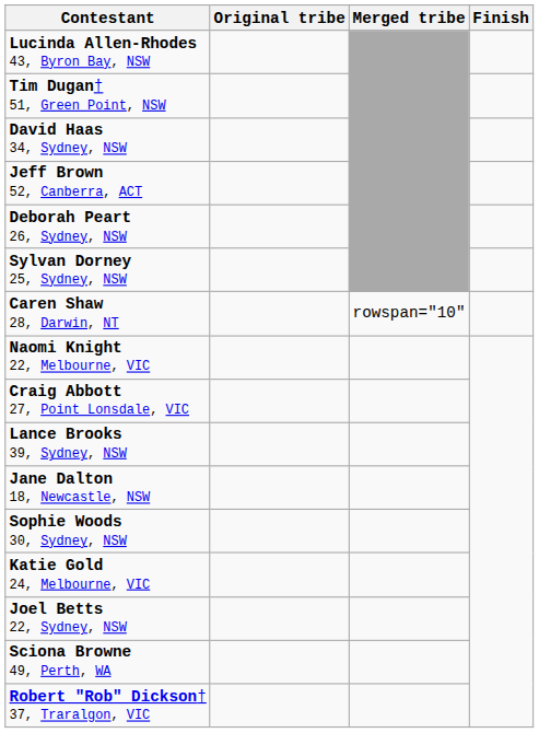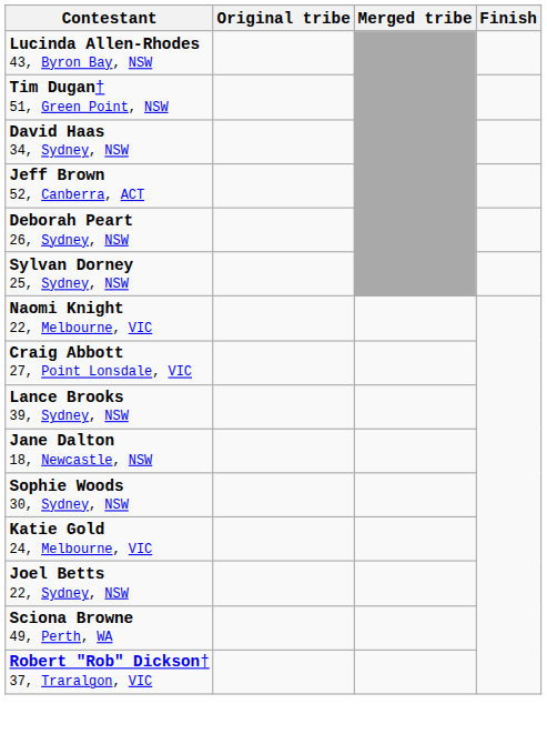- row: Caren Shaw 28, Darwin, NT | rowspan="10"
